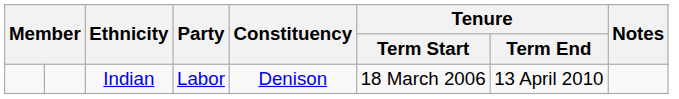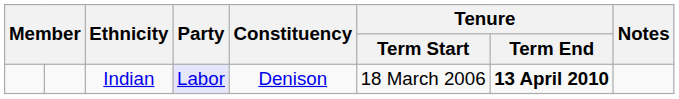Indian | Party: no background -> lavender background
Indian | Tenure / Term End: normal -> bold
